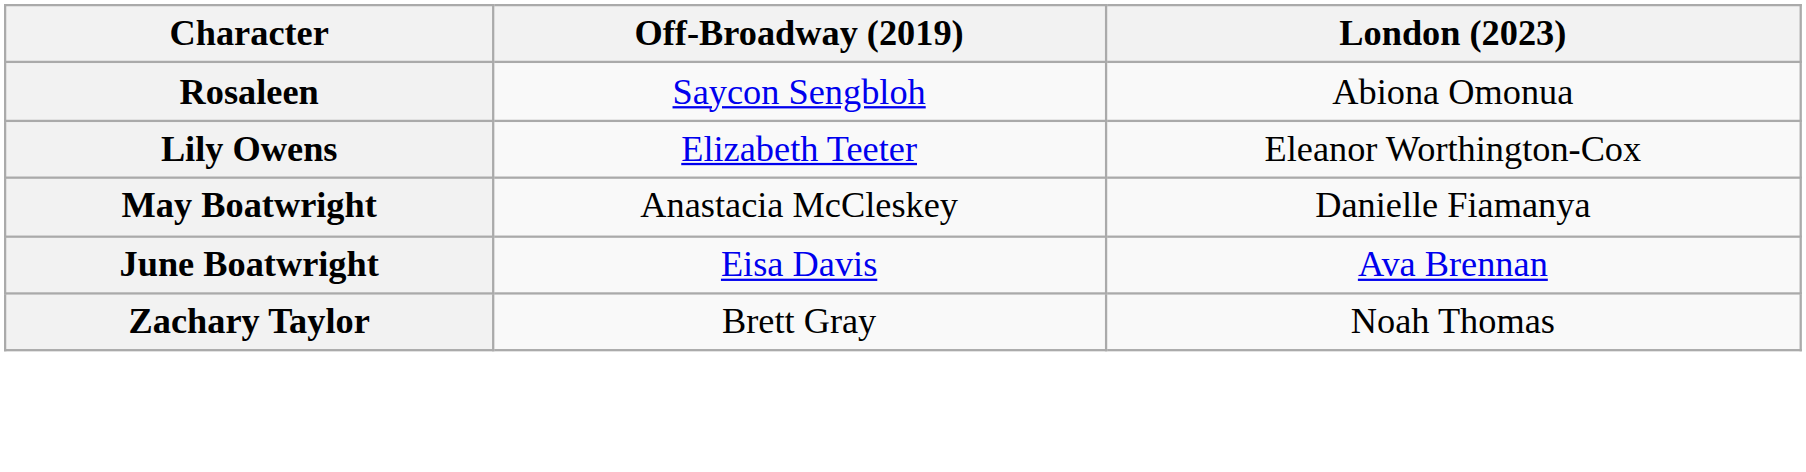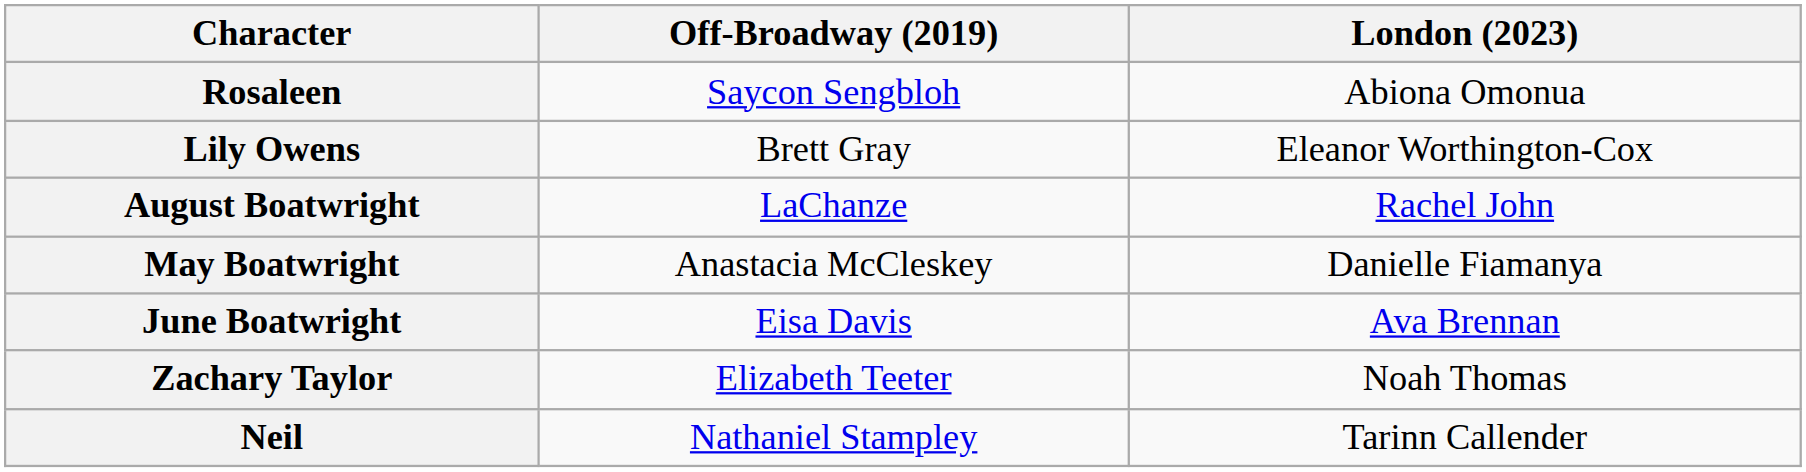Lily Owens | Off-Broadway (2019): Elizabeth Teeter -> Brett Gray
+ row: August Boatwright | LaChanze | Rachel John
Zachary Taylor | Off-Broadway (2019): Brett Gray -> Elizabeth Teeter
+ row: Neil | Nathaniel Stampley | Tarinn Callender
